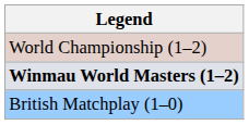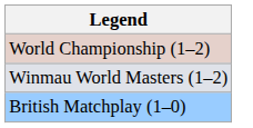row 3 | column 1: bold -> normal
